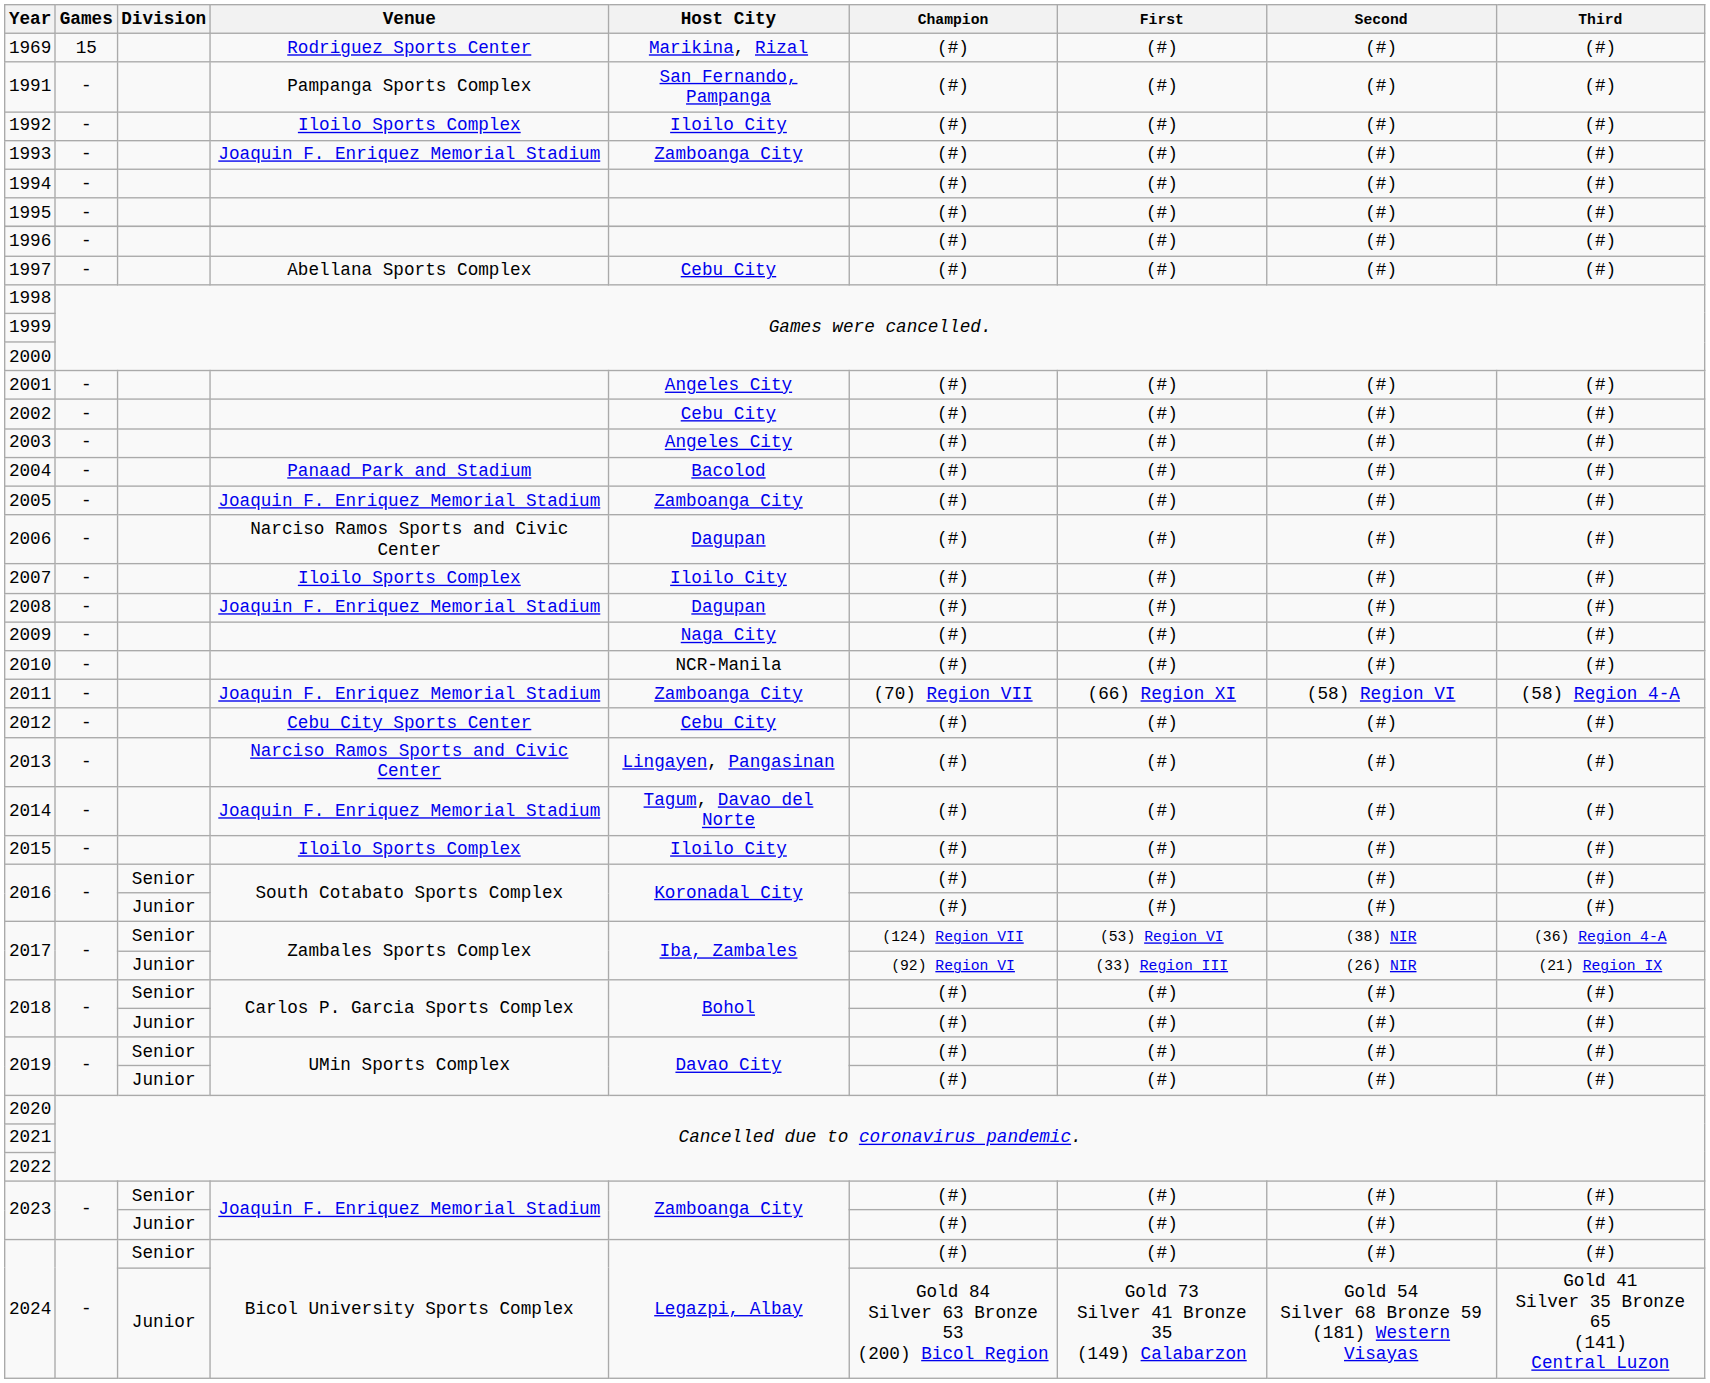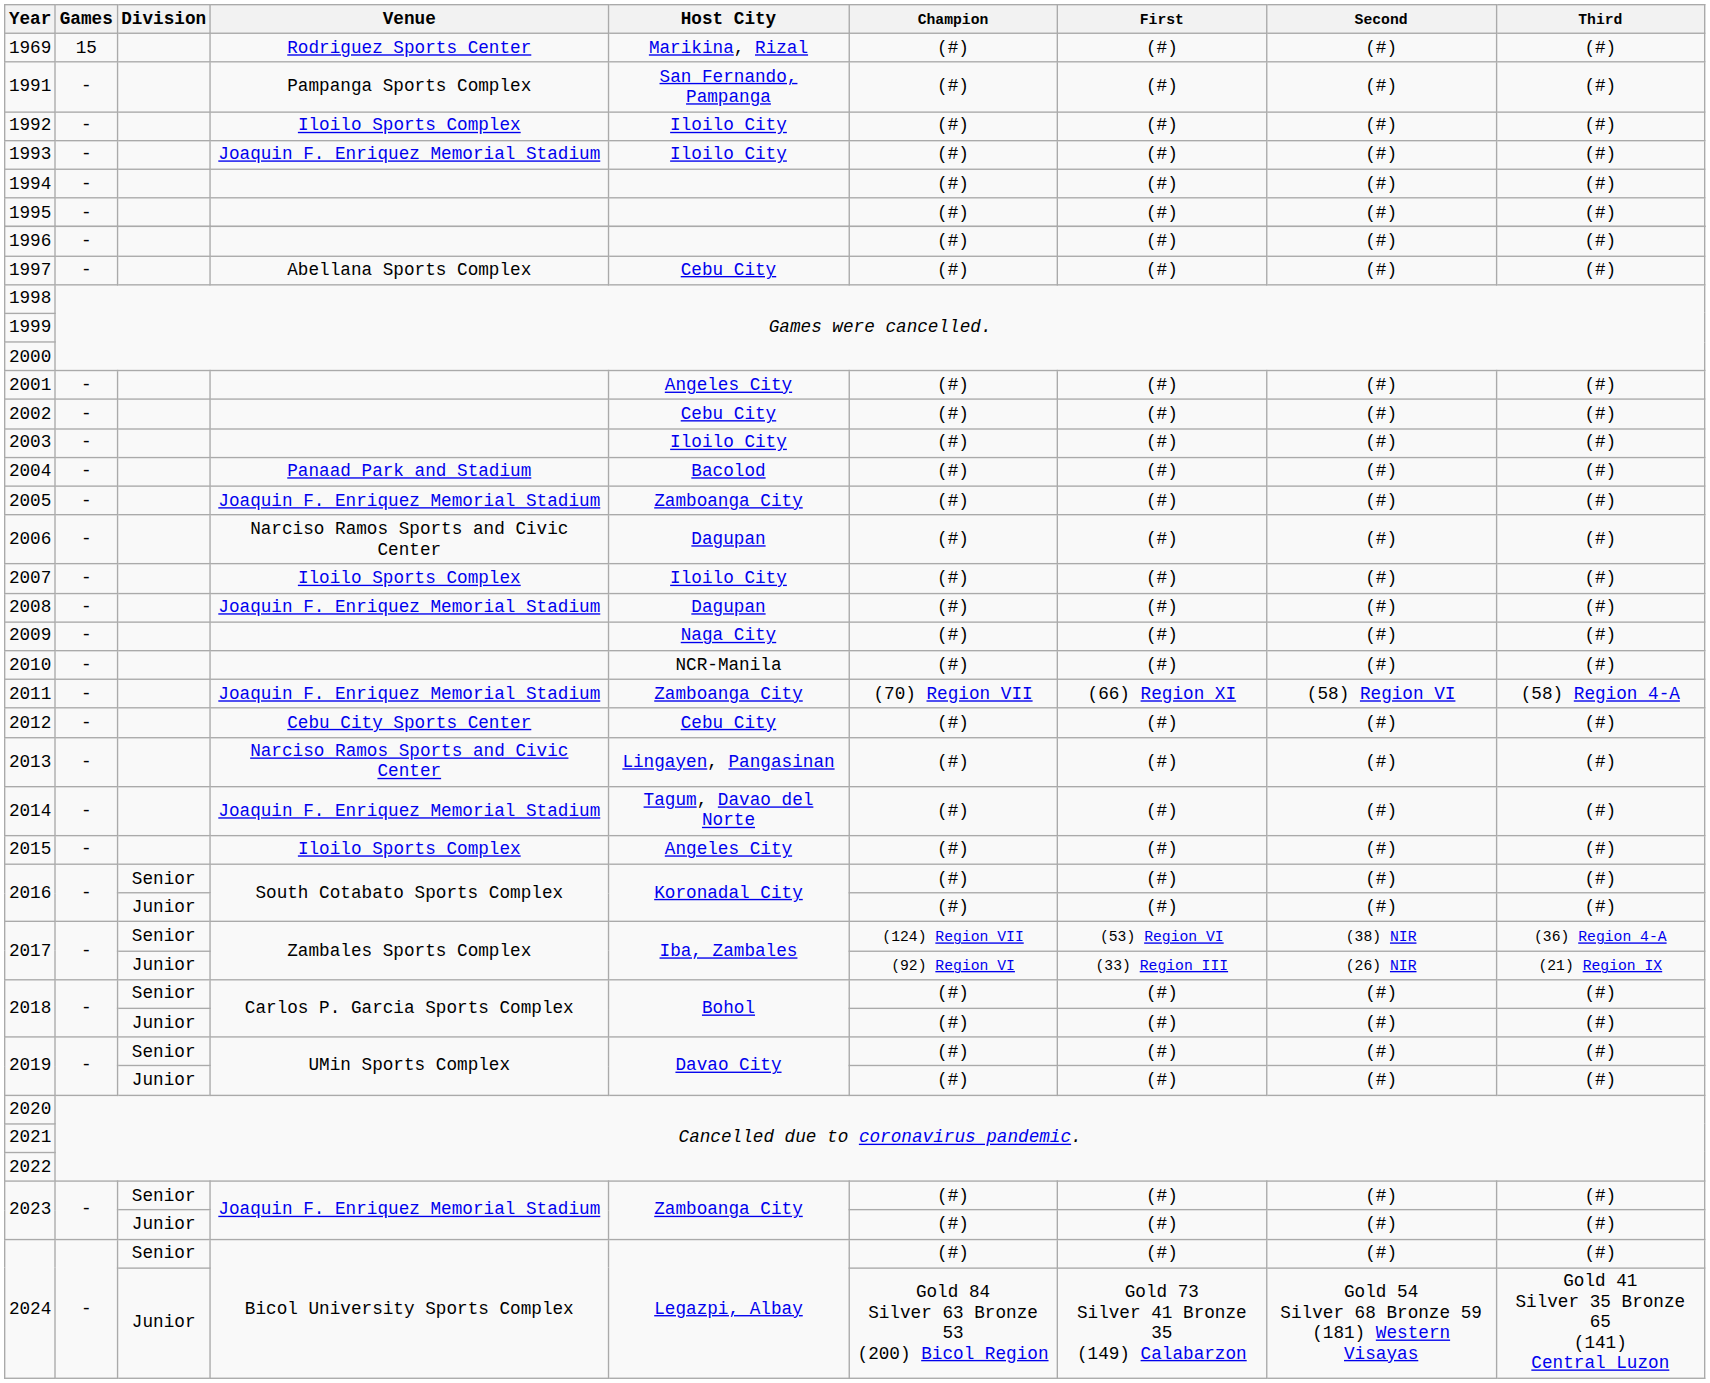1993 | Host City: Zamboanga City -> Iloilo City
2003 | Host City: Angeles City -> Iloilo City
2015 | Host City: Iloilo City -> Angeles City
